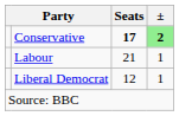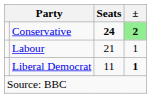Conservative | Seats: 17 -> 24
Liberal Democrat | Seats: 12 -> 11
Liberal Democrat | ±: normal -> bold
